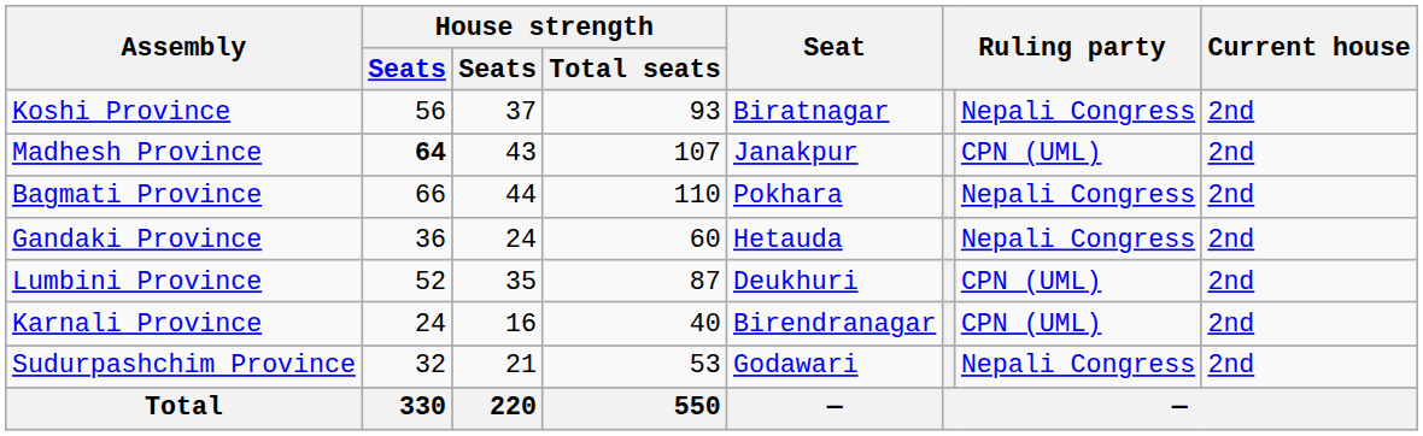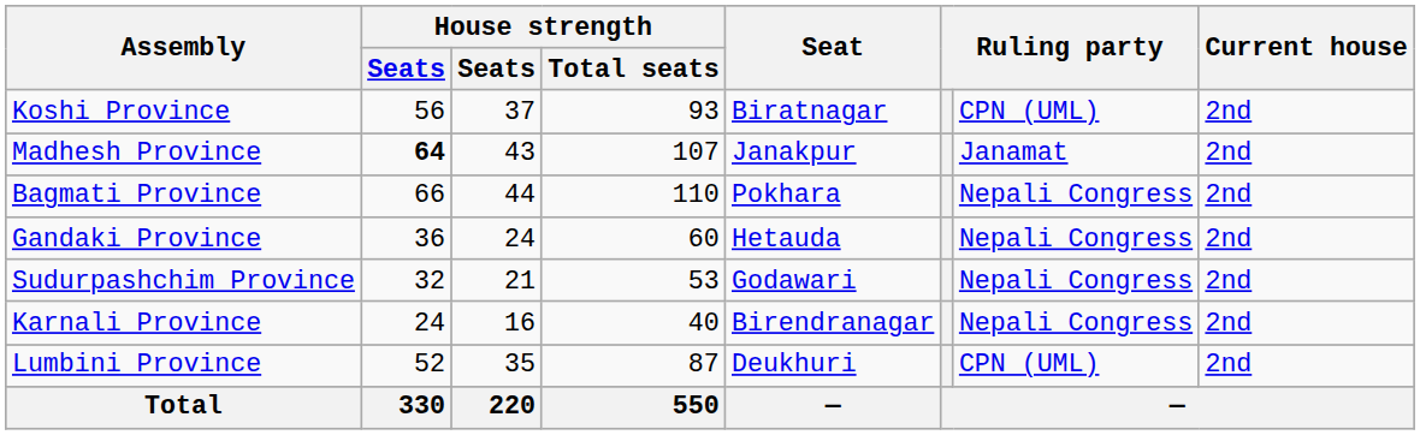Koshi Province | column 7: Nepali Congress -> CPN (UML)
Madhesh Province | column 7: CPN (UML) -> Janamat
rows swapped: Lumbini Province <-> Sudurpashchim Province
Karnali Province | column 7: CPN (UML) -> Nepali Congress
